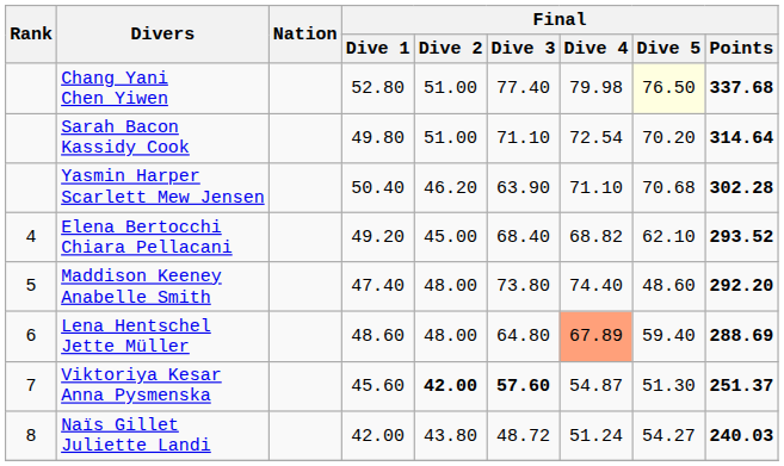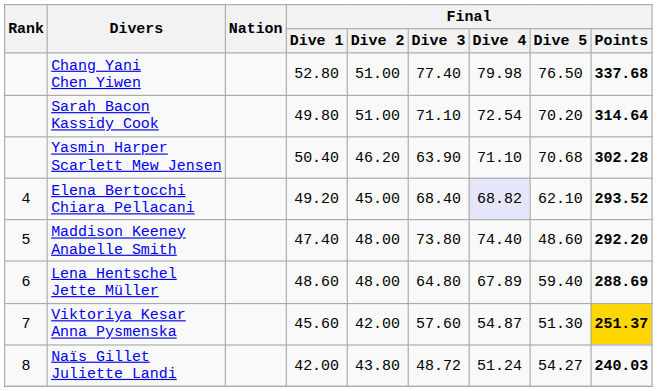Chang Yani Chen Yiwen | Final / Dive 5: lightyellow background -> no background
Elena Bertocchi Chiara Pellacani | Final / Dive 4: no background -> lavender background
Lena Hentschel Jette Müller | Final / Dive 4: lightsalmon background -> no background
Viktoriya Kesar Anna Pysmenska | Final / Dive 2: bold -> normal
Viktoriya Kesar Anna Pysmenska | Final / Dive 3: bold -> normal
Viktoriya Kesar Anna Pysmenska | Final / Points: no background -> gold background
